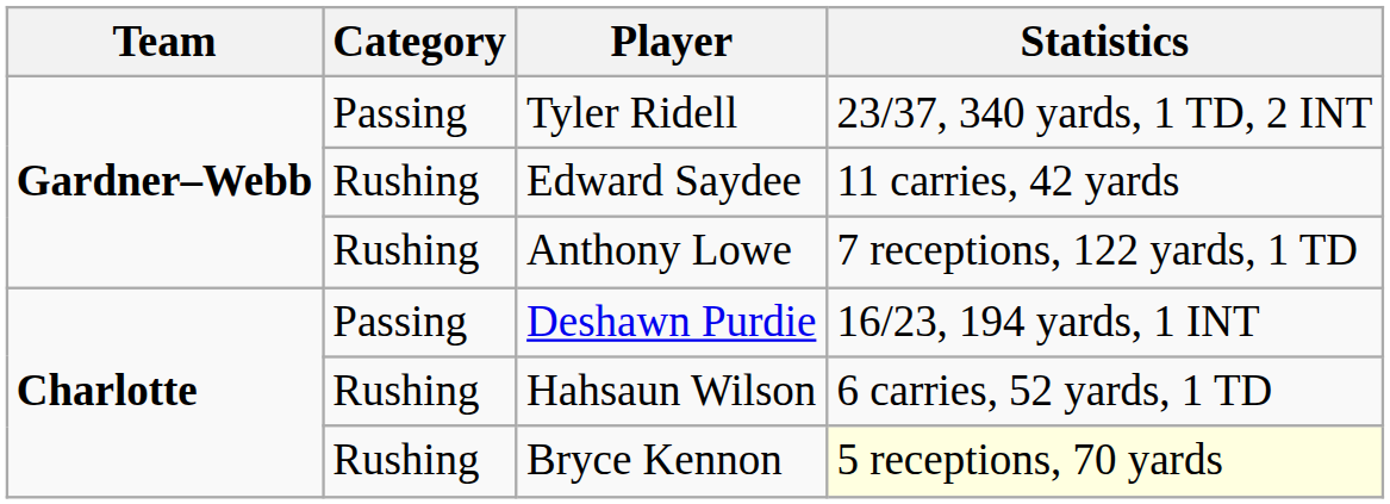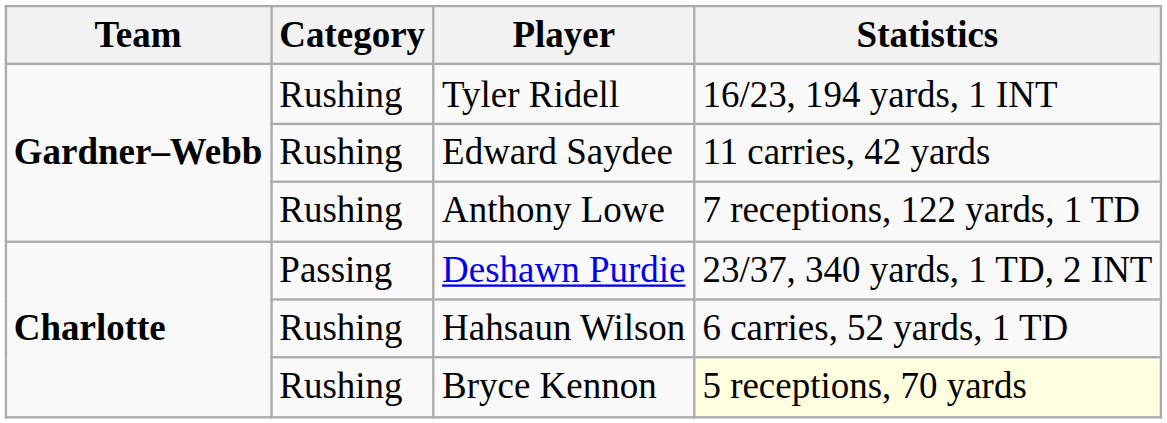Tyler Ridell | Category: Passing -> Rushing
Tyler Ridell | Statistics: 23/37, 340 yards, 1 TD, 2 INT -> 16/23, 194 yards, 1 INT
Deshawn Purdie | Statistics: 16/23, 194 yards, 1 INT -> 23/37, 340 yards, 1 TD, 2 INT
